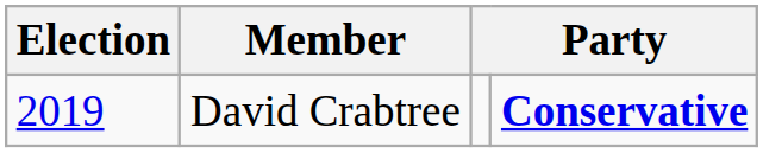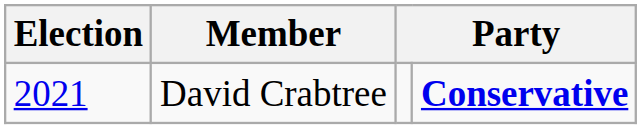David Crabtree | Election: 2019 -> 2021
